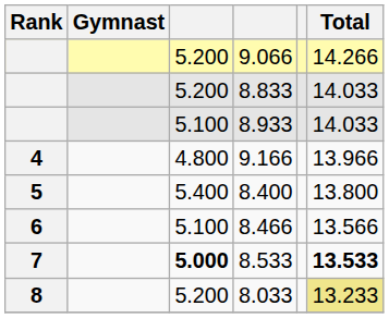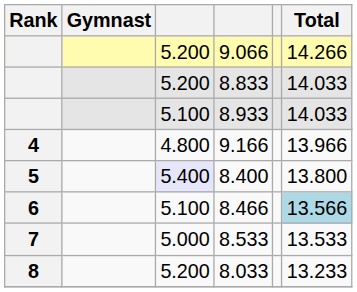8.400 | column 3: no background -> lavender background
8.466 | Total: no background -> lightblue background
8.533 | column 3: bold -> normal
8.533 | Total: bold -> normal
8.033 | Total: khaki background -> no background
